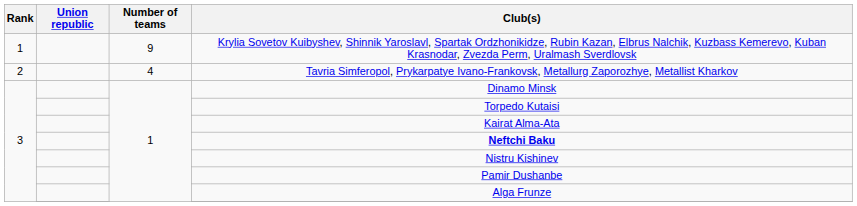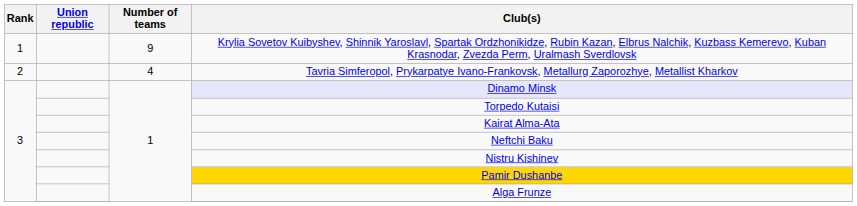Dinamo Minsk | Club(s): no background -> lavender background
Neftchi Baku | Club(s): bold -> normal
Pamir Dushanbe | Club(s): no background -> gold background
